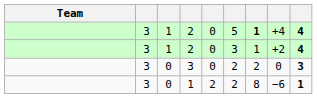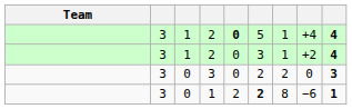row 2 | column 5: normal -> bold
row 2 | column 7: bold -> normal
row 5 | column 6: normal -> bold
